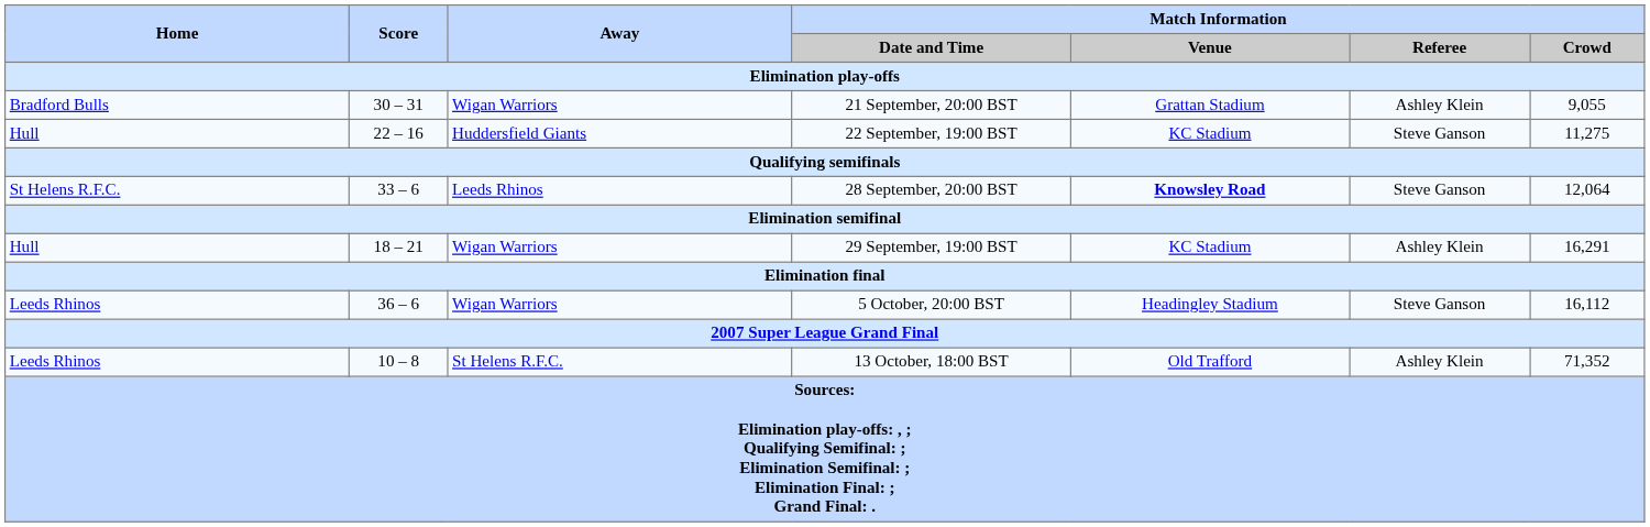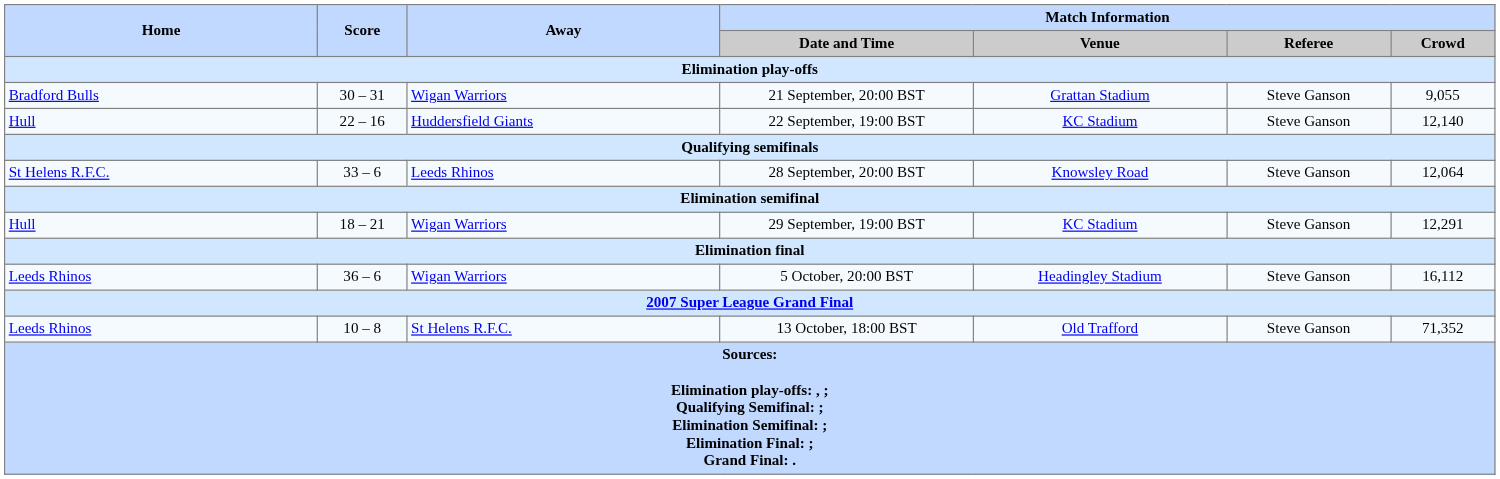21 September, 20:00 BST | Match Information / Referee: Ashley Klein -> Steve Ganson
22 September, 19:00 BST | Match Information / Crowd: 11,275 -> 12,140
28 September, 20:00 BST | Match Information / Venue: bold -> normal
29 September, 19:00 BST | Match Information / Referee: Ashley Klein -> Steve Ganson
29 September, 19:00 BST | Match Information / Crowd: 16,291 -> 12,291
13 October, 18:00 BST | Match Information / Referee: Ashley Klein -> Steve Ganson
